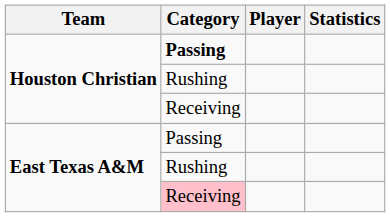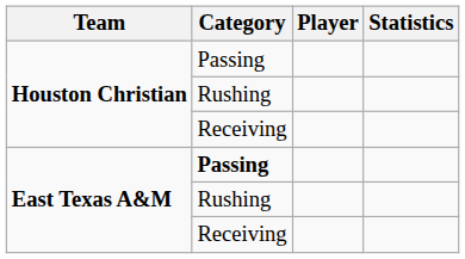Houston Christian / Passing | Category: bold -> normal
East Texas A&M / Passing | Category: normal -> bold
East Texas A&M / Receiving | Category: pink background -> no background
